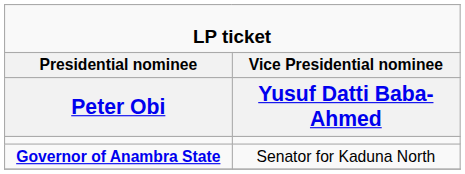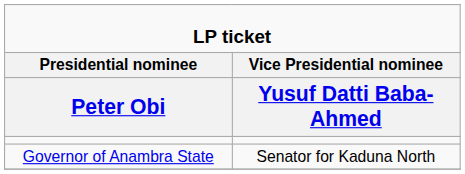Governor of Anambra State | column 1: bold -> normal
